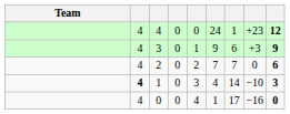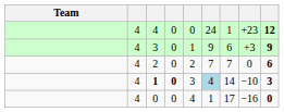row 5 | column 2: bold -> normal
row 5 | column 3: normal -> bold
row 5 | column 4: normal -> bold
row 5 | column 6: no background -> lightblue background
